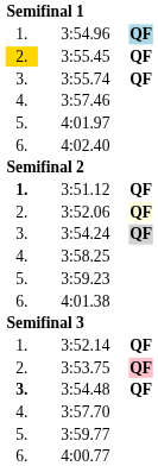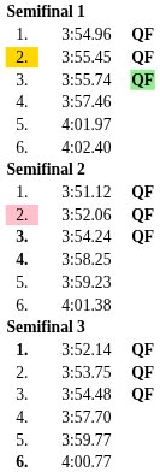3:54.96 | column 3: lightblue background -> no background
3:55.74 | column 3: no background -> lightgreen background
3:51.12 | column 1: bold -> normal
3:52.06 | column 1: no background -> pink background
3:52.06 | column 3: lightyellow background -> no background
3:54.24 | column 1: normal -> bold
3:54.24 | column 3: lightgrey background -> no background
3:58.25 | column 1: normal -> bold
3:52.14 | column 1: normal -> bold
3:53.75 | column 3: pink background -> no background
3:54.48 | column 1: bold -> normal
4:00.77 | column 1: normal -> bold
